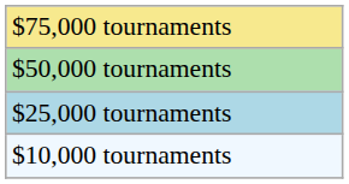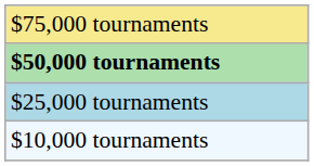row 2 | column 1: normal -> bold
